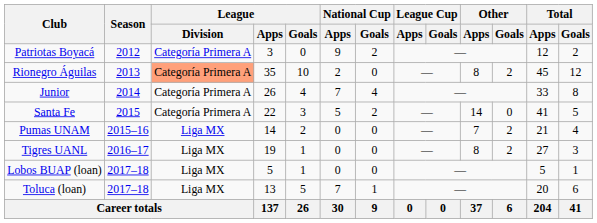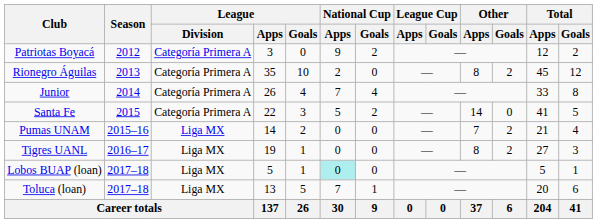Rionegro Águilas | League / Division: lightsalmon background -> no background
Lobos BUAP (loan) | National Cup / Apps: no background -> paleturquoise background
